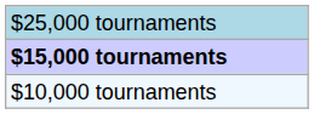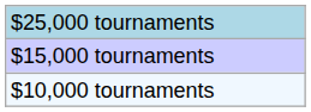row 2 | column 1: bold -> normal
